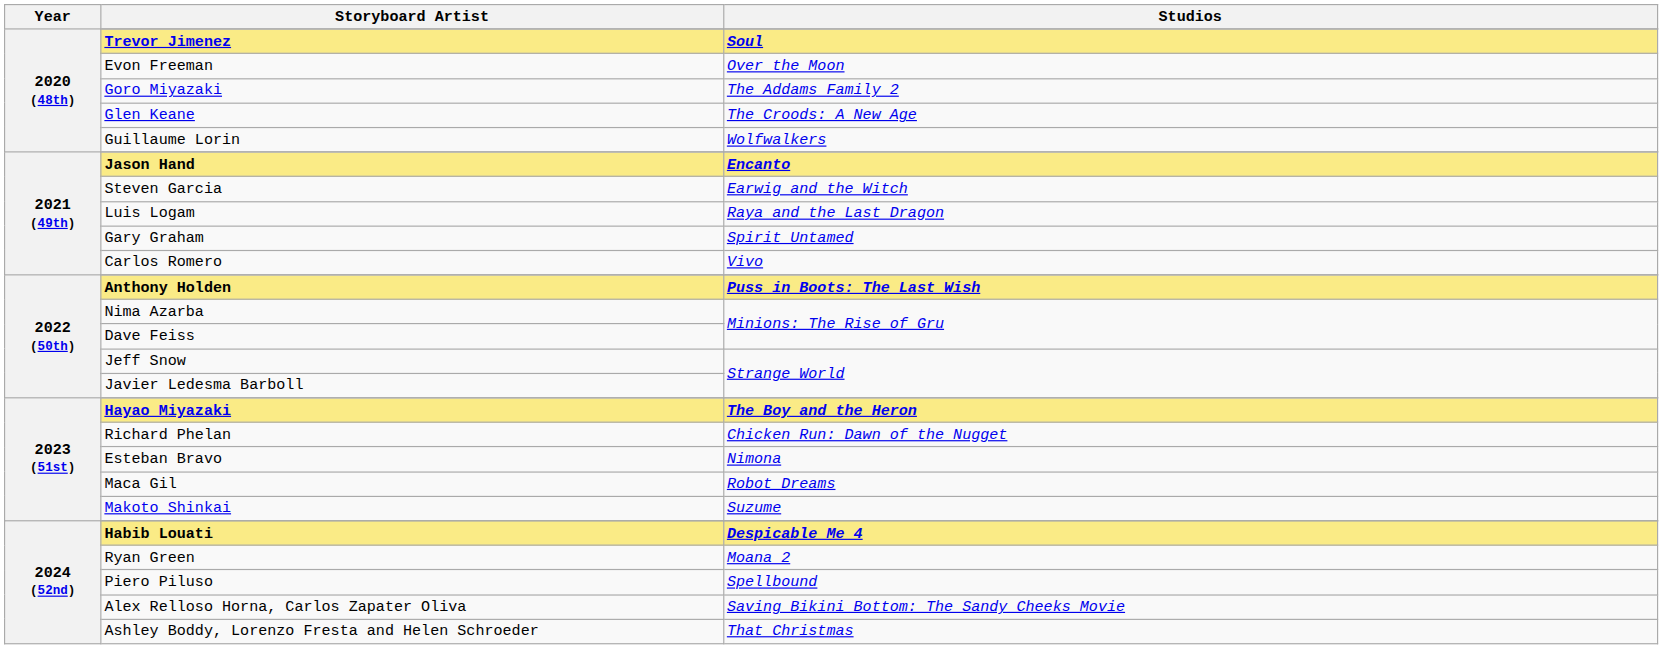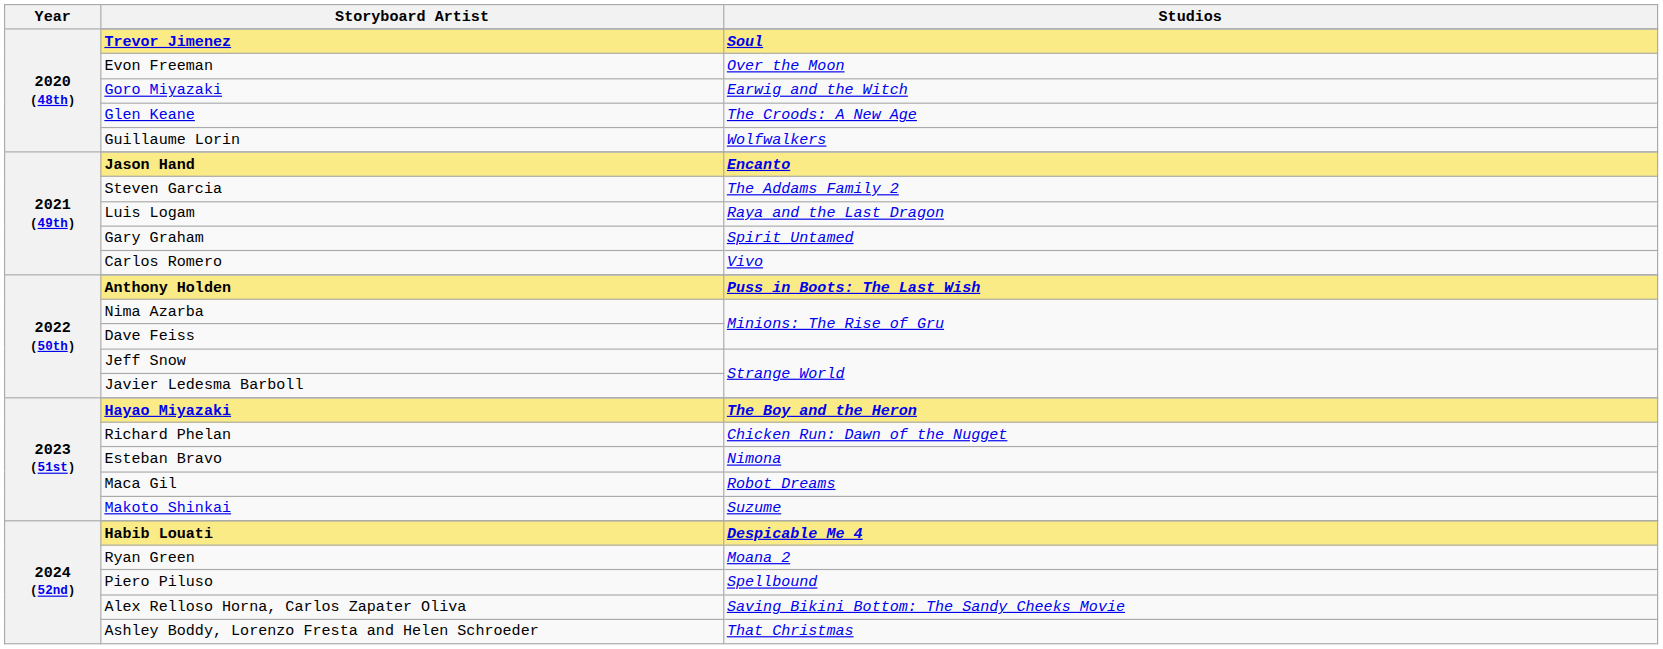Goro Miyazaki | Studios: The Addams Family 2 -> Earwig and the Witch
Steven Garcia | Studios: Earwig and the Witch -> The Addams Family 2
